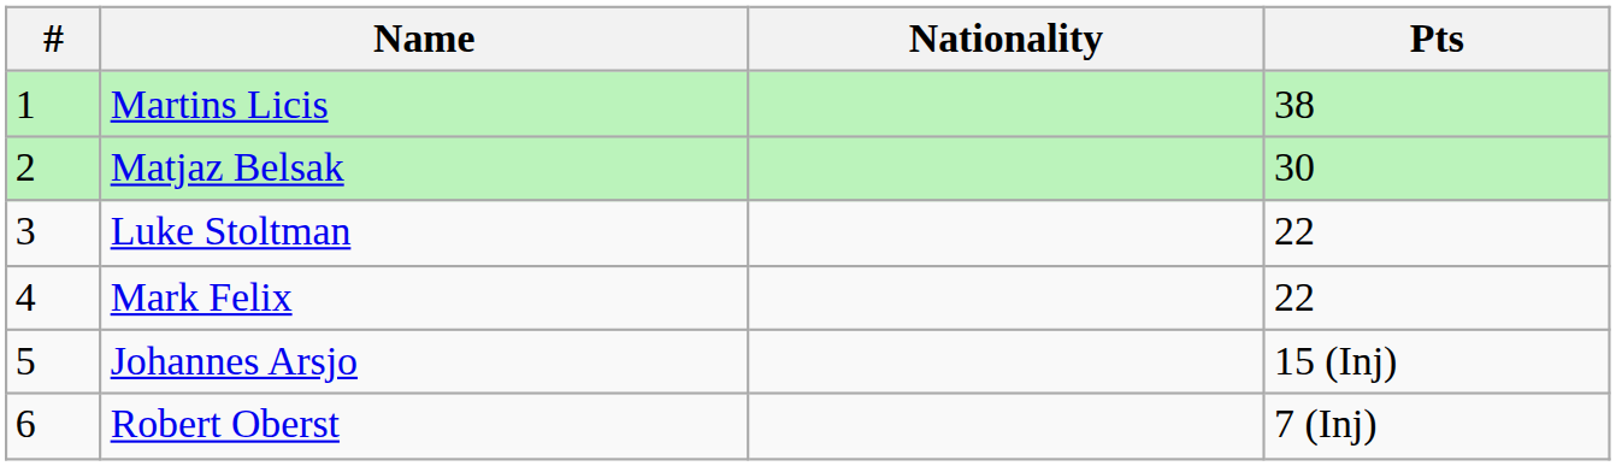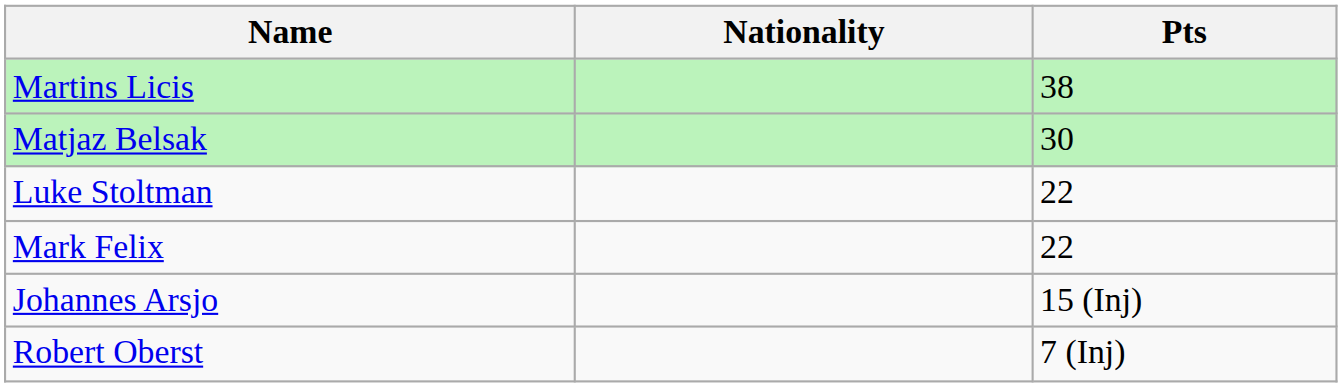- column: # | 1 | 2 | 3 | 4 | 5 | 6
